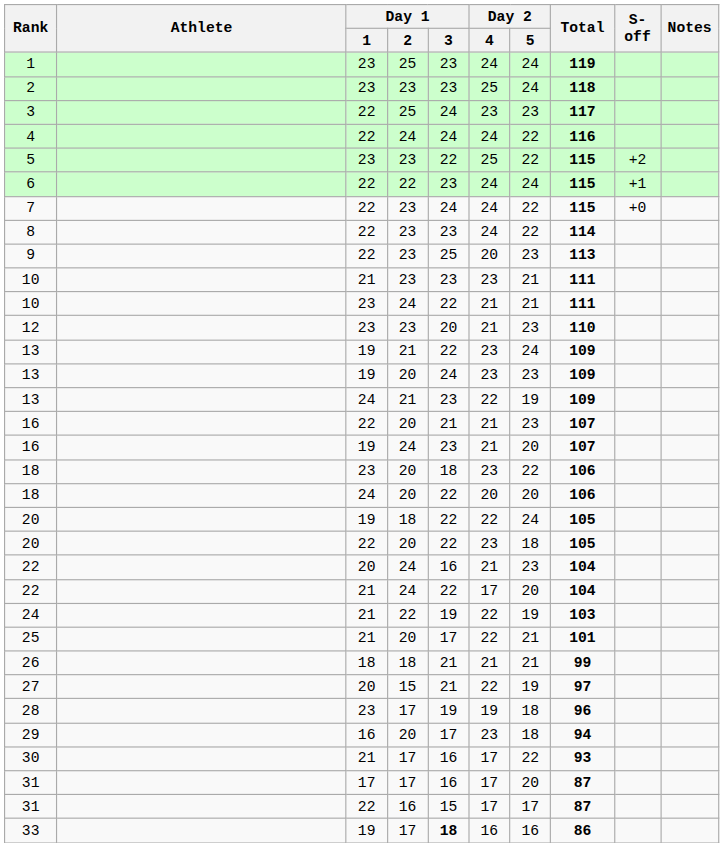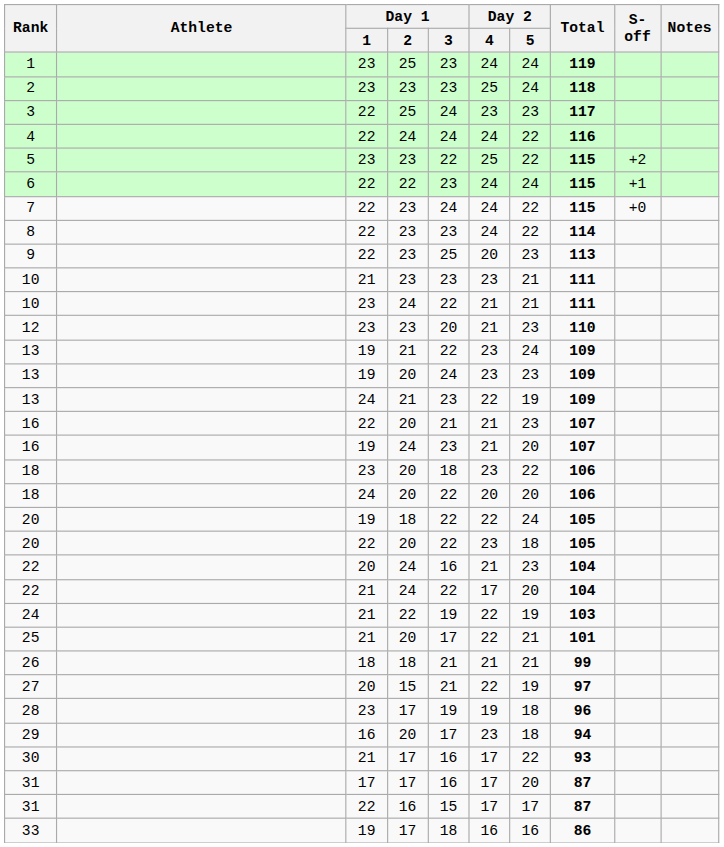33 | Day 1 / 3: bold -> normal
